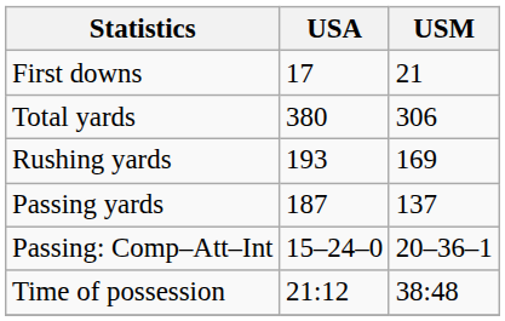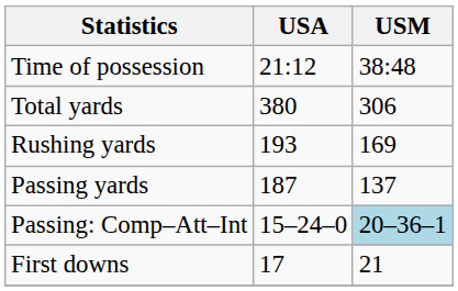rows swapped: First downs <-> Time of possession
Passing: Comp–Att–Int | USM: no background -> lightblue background
